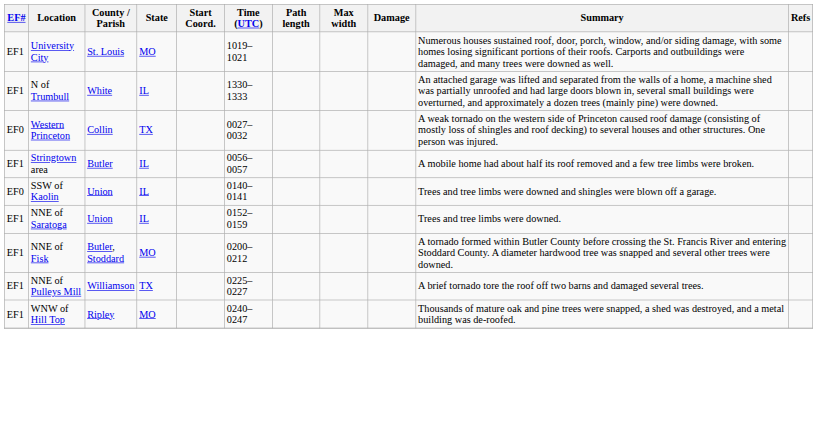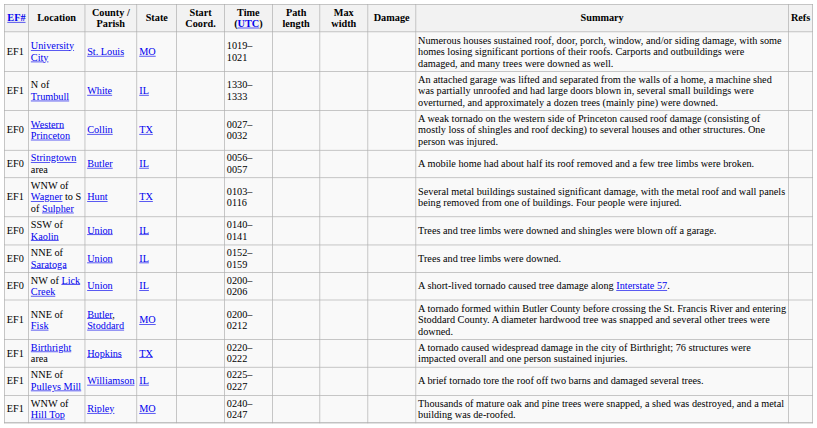Stringtown area | EF#: EF1 -> EF0
+ row: EF1 | WNW of Wagner to S of Sulpher | Hunt | TX | 0103–0116 | Several metal buildings sustained significant damage, with the metal roof and wall panels being removed from one of buildings. Four people were injured.
NNE of Saratoga | EF#: EF1 -> EF0
+ row: EF0 | NW of Lick Creek | Union | IL | 0200–0206 | A short-lived tornado caused tree damage along Interstate 57.
+ row: EF1 | Birthright area | Hopkins | TX | 0220–0222 | A tornado caused widespread damage in the city of Birthright; 76 structures were impacted overall and one person sustained injuries.
NNE of Pulleys Mill | State: TX -> IL
